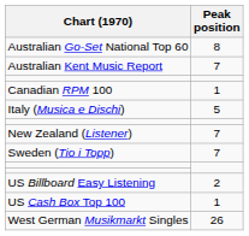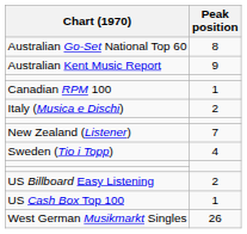row 3 | Peak position: 7 -> 9
row 6 | Peak position: 5 -> 2
row 9 | Peak position: 7 -> 4
